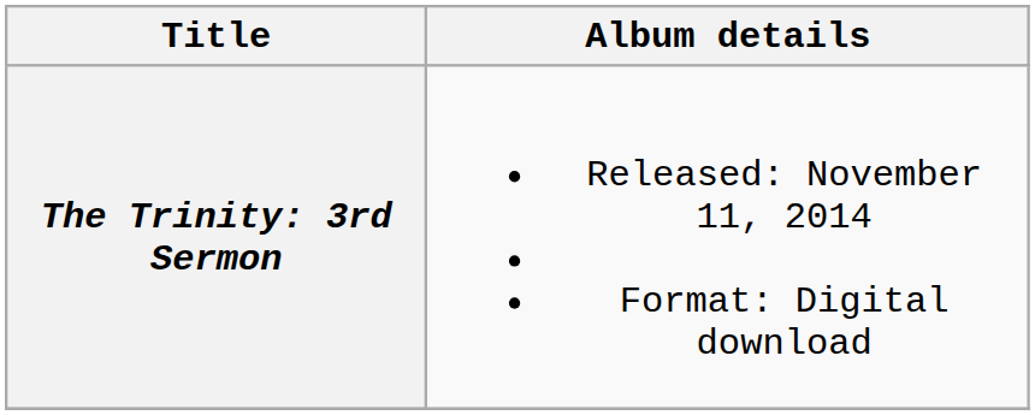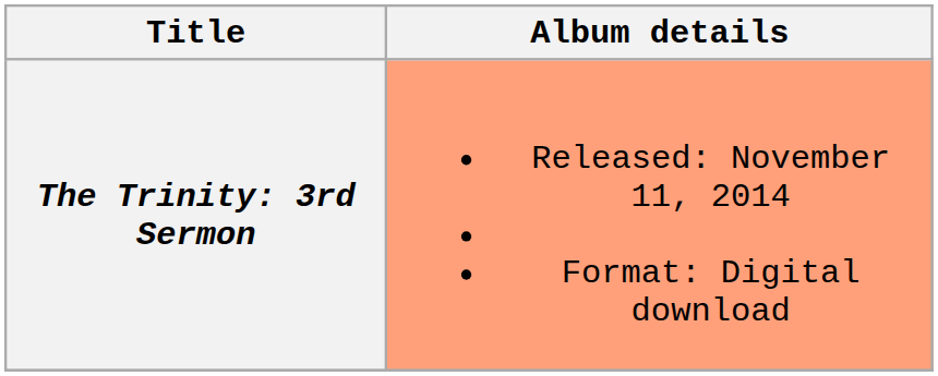The Trinity: 3rd Sermon | Album details: no background -> lightsalmon background
